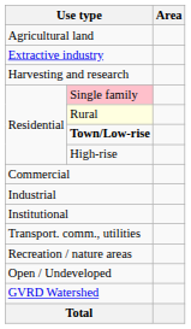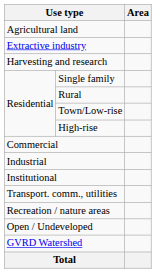Single family | column 2: pink background -> no background
Rural | column 2: lightyellow background -> no background
Town/Low-rise | column 2: bold -> normal
